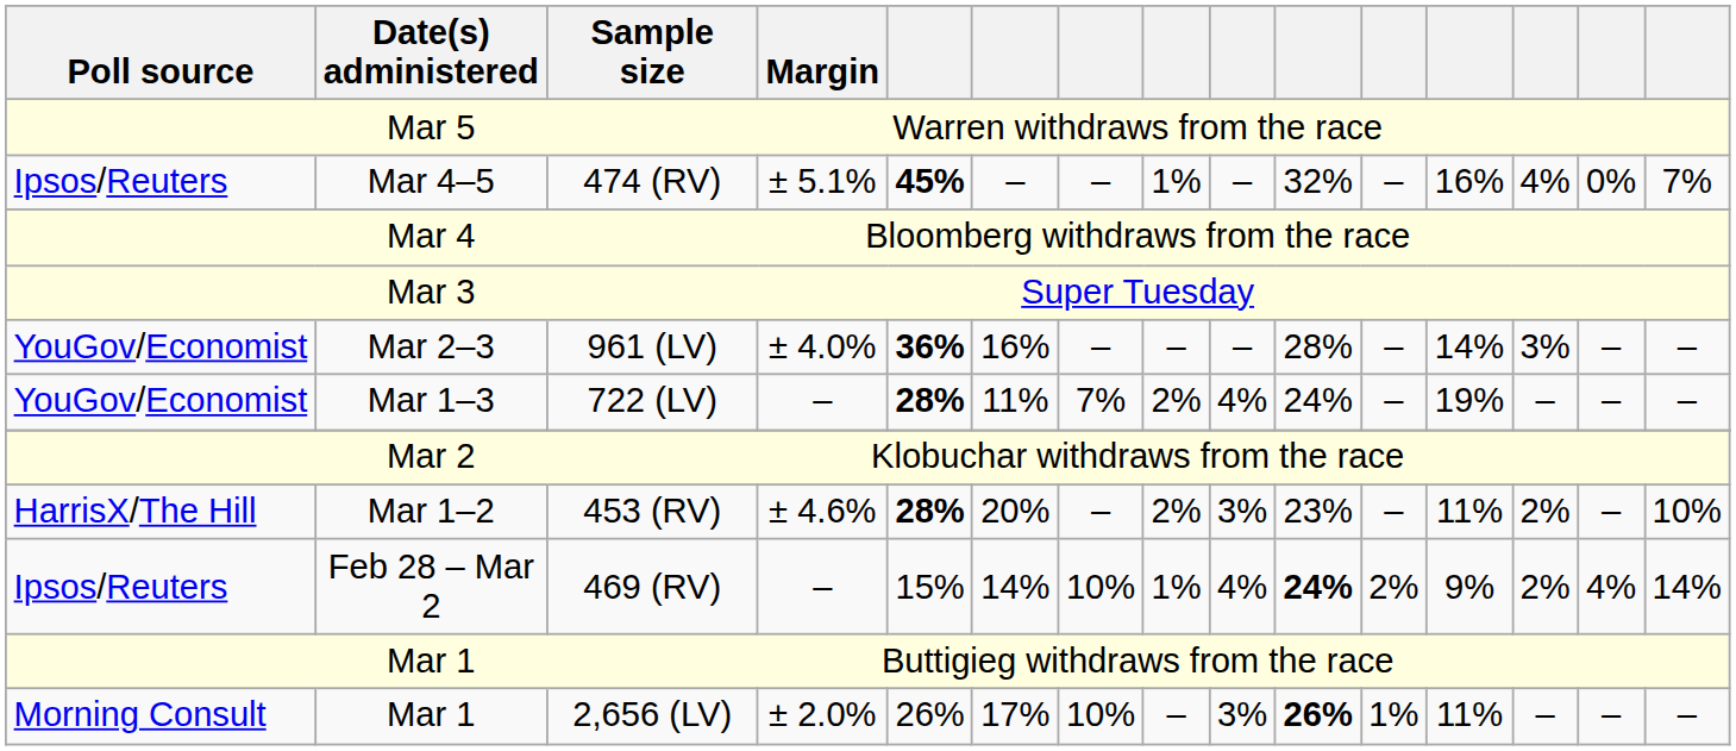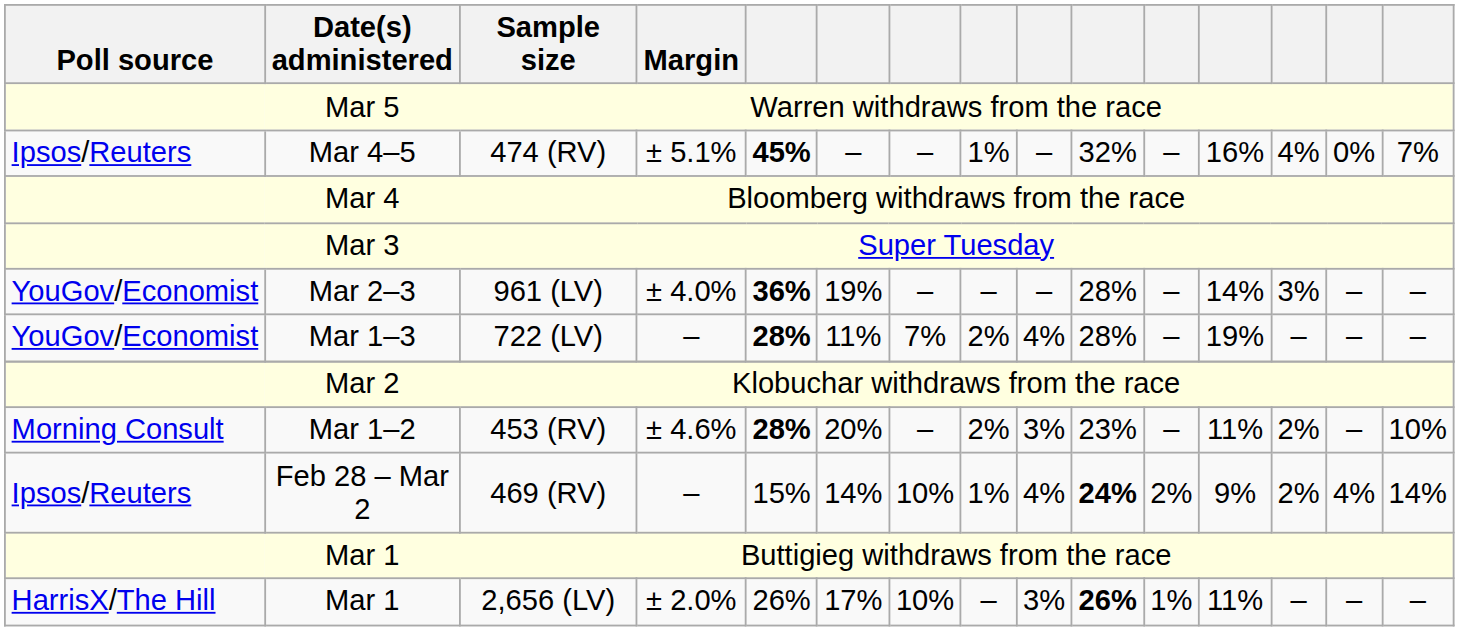961 (LV) | column 6: 16% -> 19%
722 (LV) | column 10: 24% -> 28%
453 (RV) | Poll source: HarrisX/The Hill -> Morning Consult
2,656 (LV) | Poll source: Morning Consult -> HarrisX/The Hill
